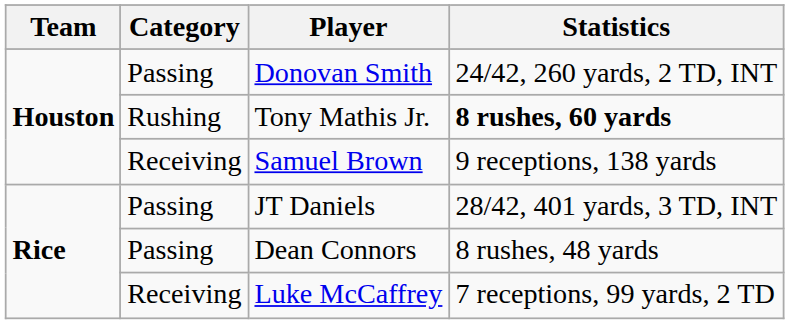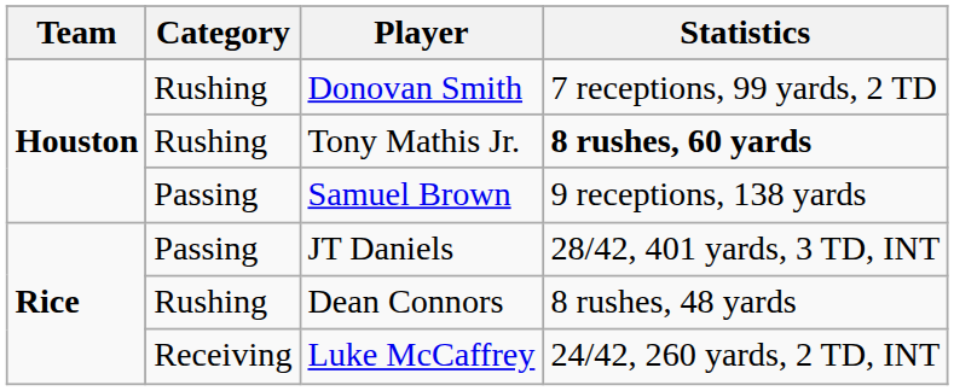Donovan Smith | Category: Passing -> Rushing
Donovan Smith | Statistics: 24/42, 260 yards, 2 TD, INT -> 7 receptions, 99 yards, 2 TD
Samuel Brown | Category: Receiving -> Passing
Dean Connors | Category: Passing -> Rushing
Luke McCaffrey | Statistics: 7 receptions, 99 yards, 2 TD -> 24/42, 260 yards, 2 TD, INT
